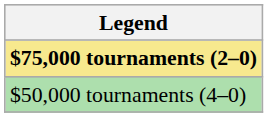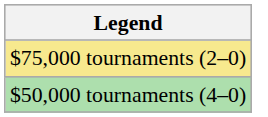row 2 | column 1: bold -> normal
